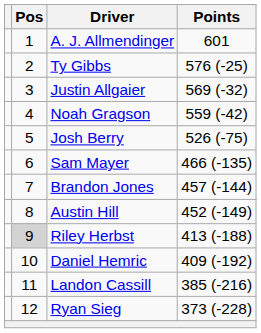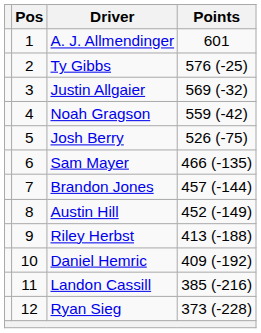Riley Herbst | Pos: lightgrey background -> no background
